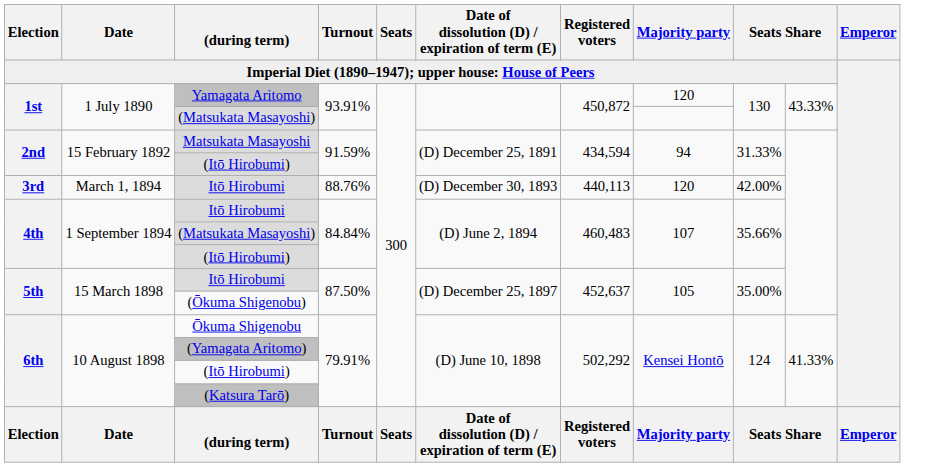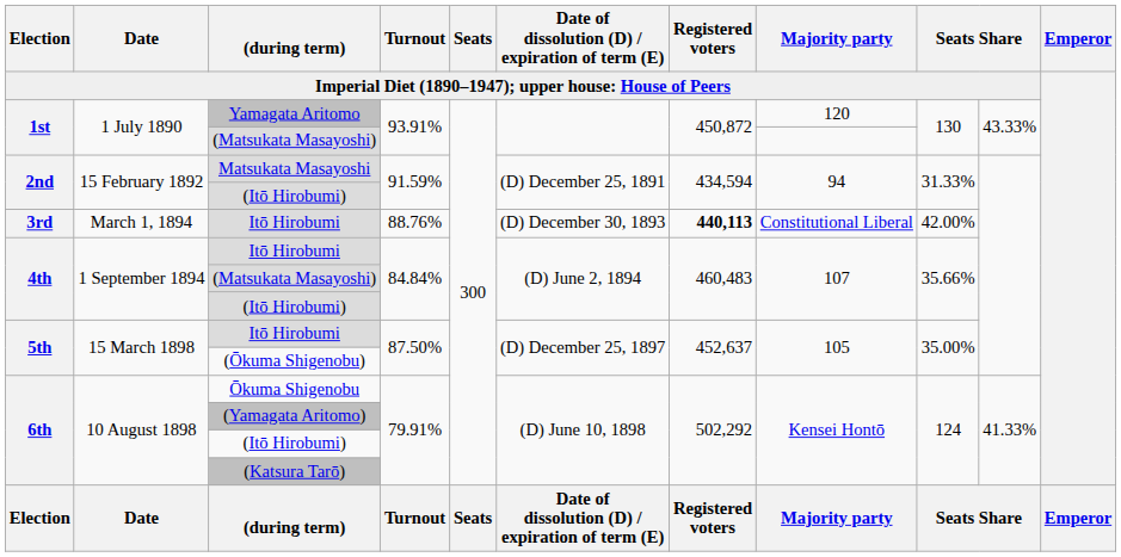3rd / Itō Hirobumi | Registered voters: normal -> bold
3rd / Itō Hirobumi | Majority party: 120 -> Constitutional Liberal
